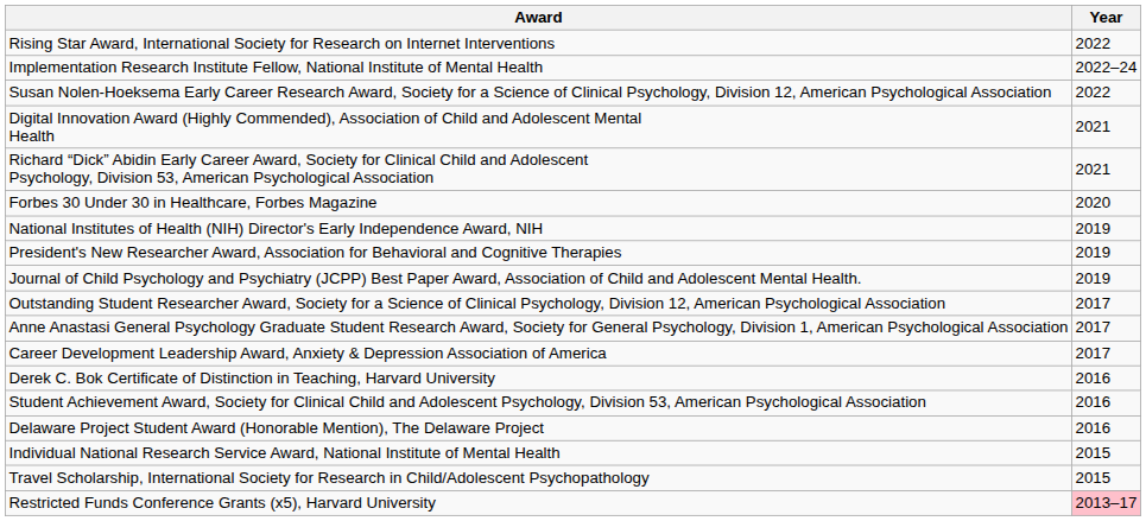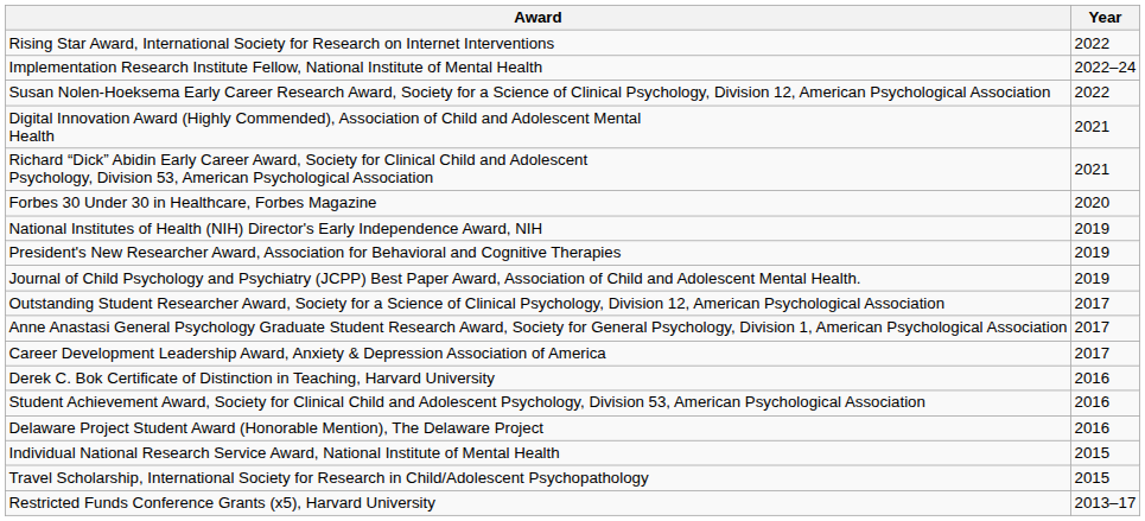Restricted Funds Conference Grants (x5), Harvard University | Year: pink background -> no background
